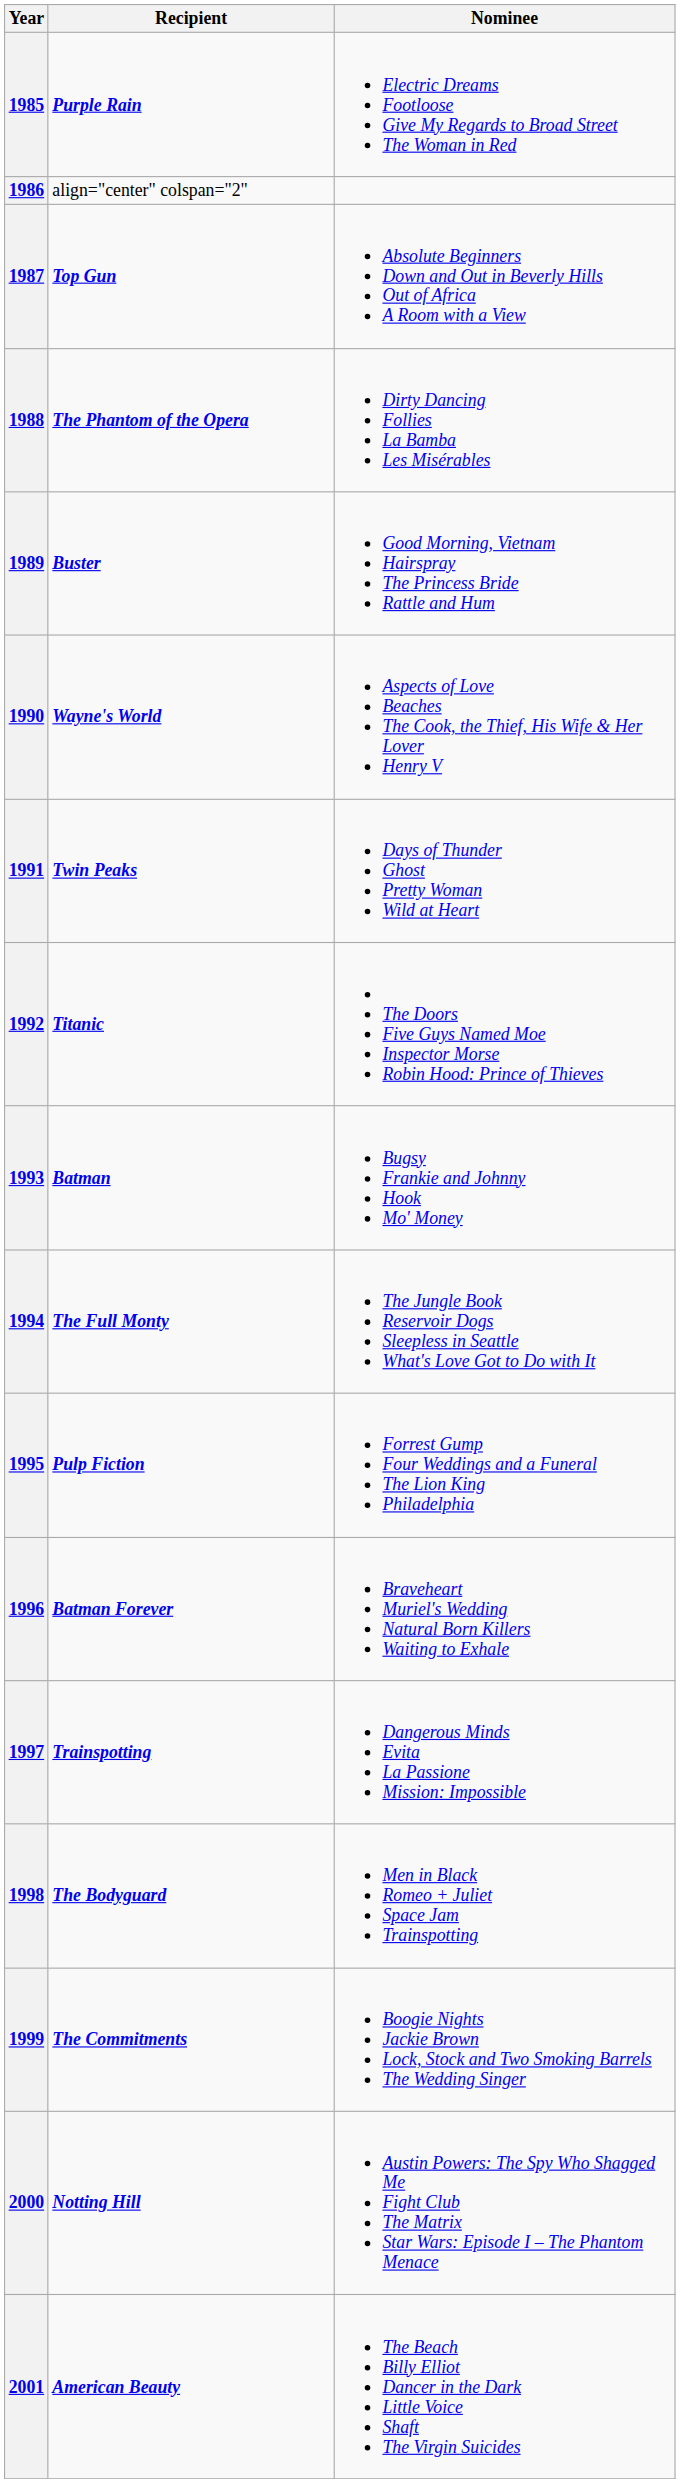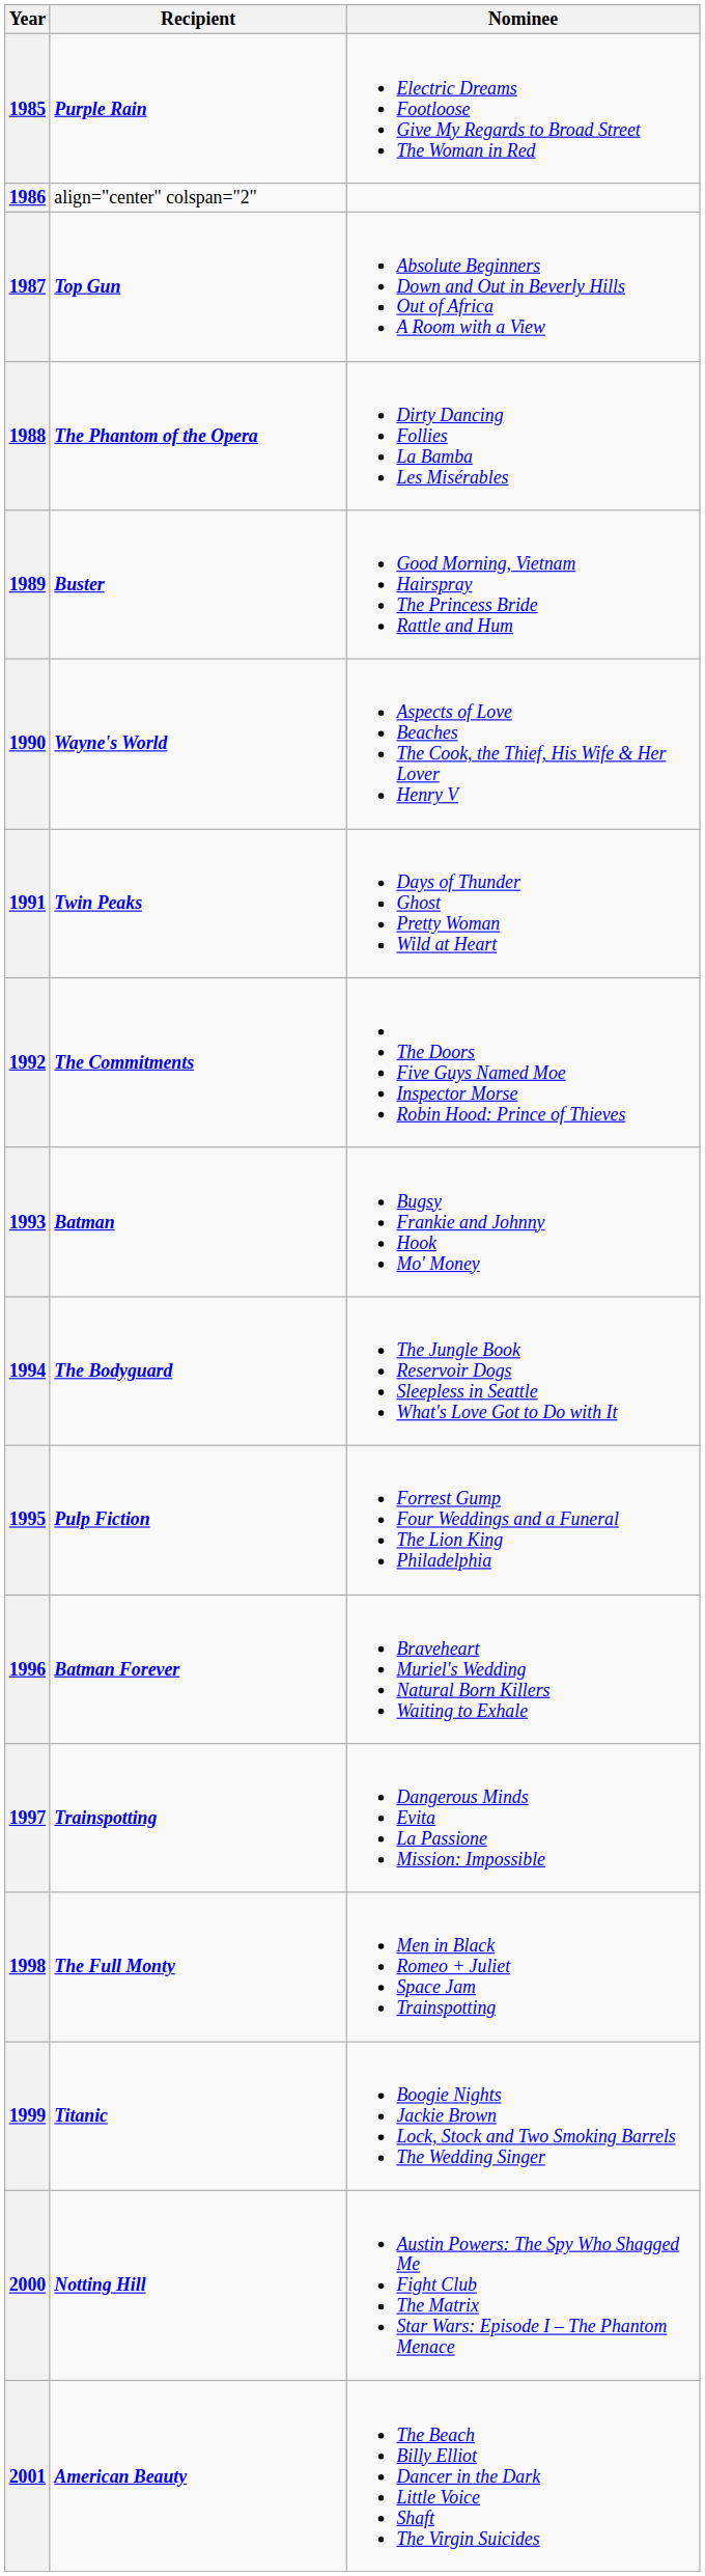1992 | Recipient: Titanic -> The Commitments
1994 | Recipient: The Full Monty -> The Bodyguard
1998 | Recipient: The Bodyguard -> The Full Monty
1999 | Recipient: The Commitments -> Titanic
